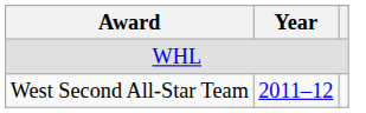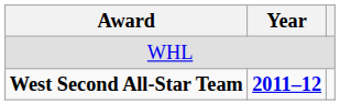West Second All-Star Team | Award: normal -> bold
West Second All-Star Team | Year: normal -> bold
